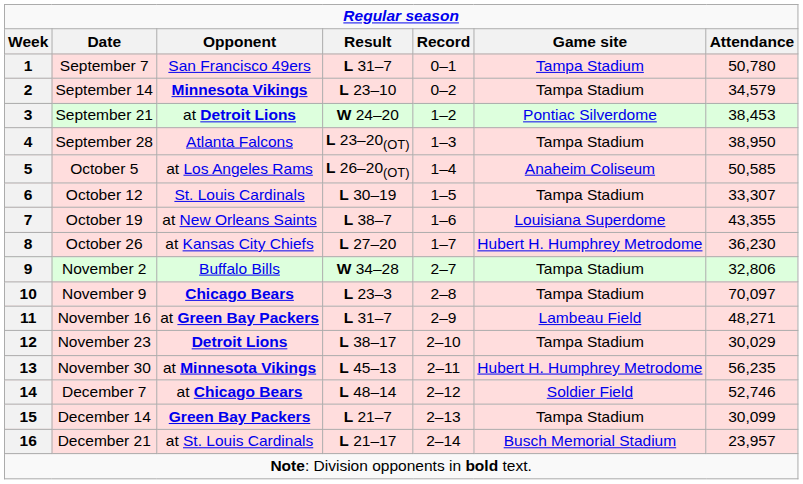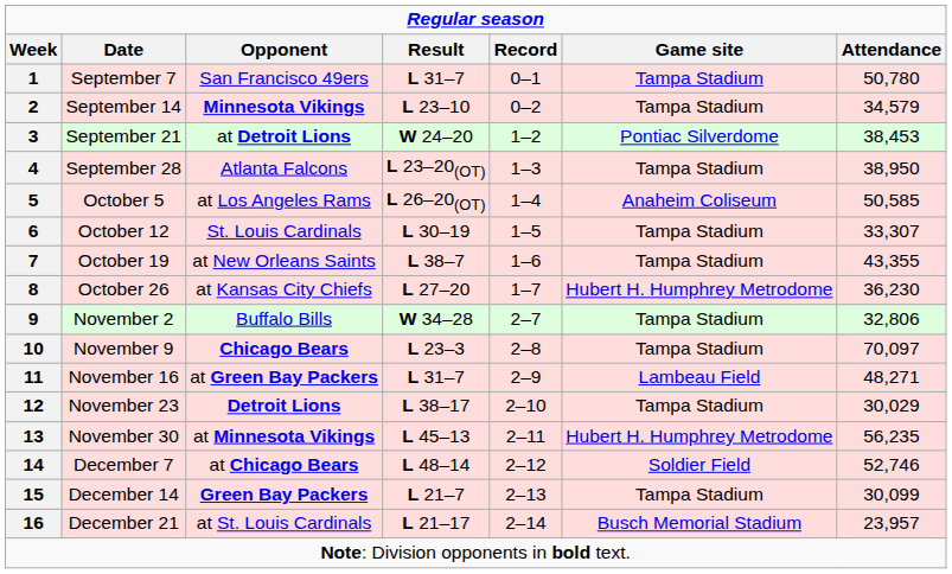7 | Game site: Louisiana Superdome -> Tampa Stadium
